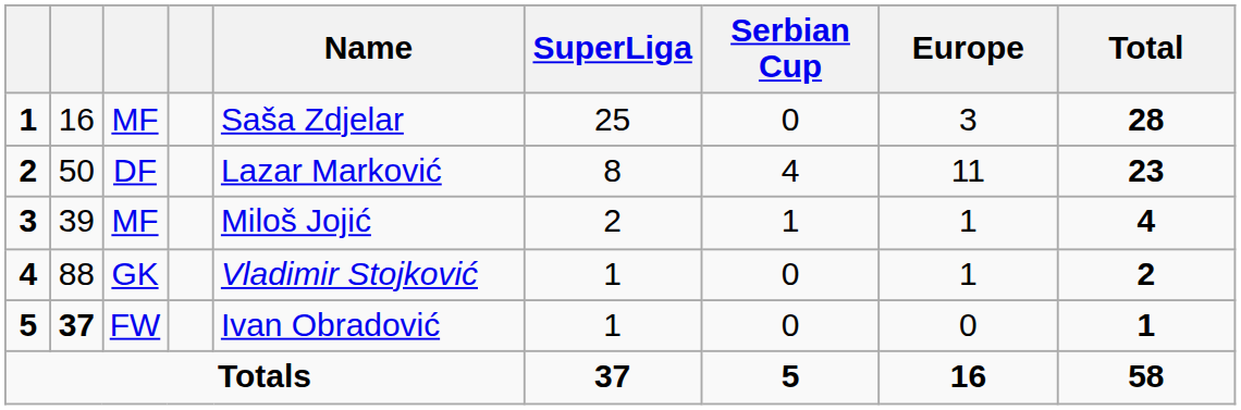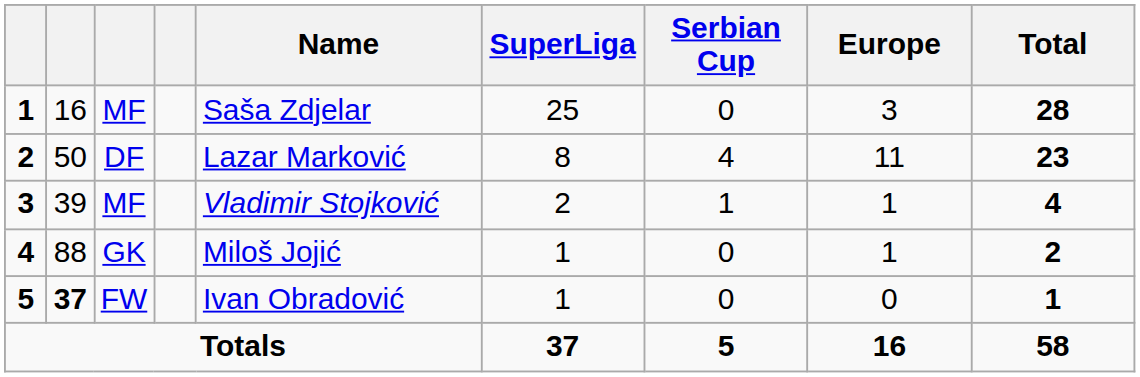row 4 | Name: Miloš Jojić -> Vladimir Stojković
row 5 | Name: Vladimir Stojković -> Miloš Jojić
